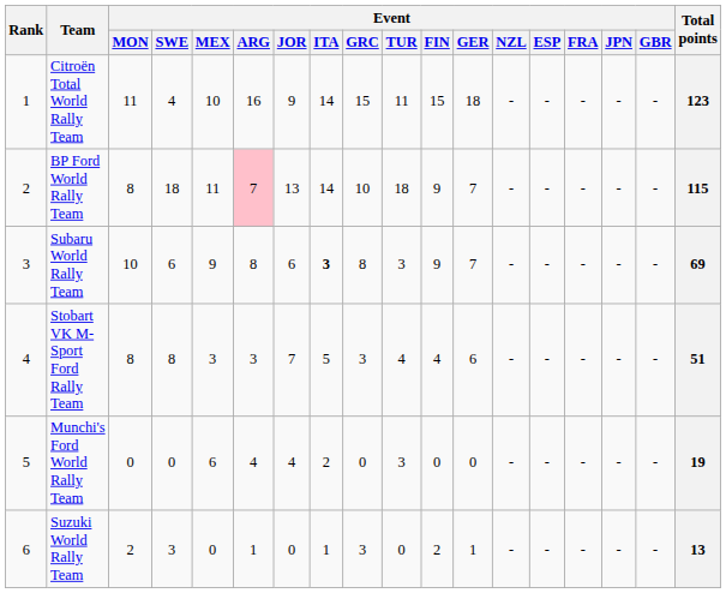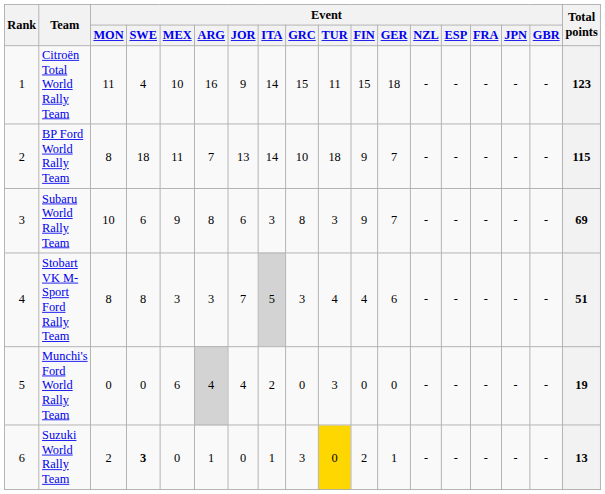BP Ford World Rally Team | Event / ARG: pink background -> no background
Subaru World Rally Team | Event / ITA: bold -> normal
Stobart VK M-Sport Ford Rally Team | Event / ITA: no background -> lightgrey background
Munchi's Ford World Rally Team | Event / ARG: no background -> lightgrey background
Suzuki World Rally Team | Event / SWE: normal -> bold
Suzuki World Rally Team | Event / TUR: no background -> gold background
